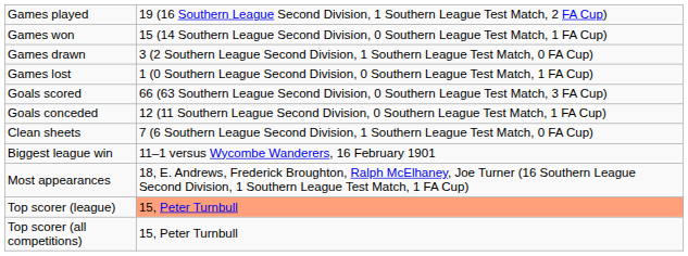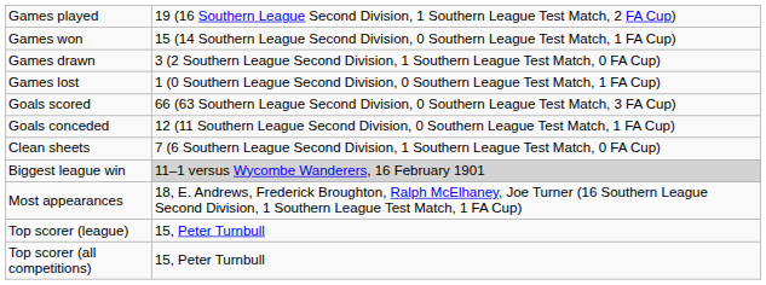Biggest league win | column 2: no background -> lightgrey background
Top scorer (league) | column 2: lightsalmon background -> no background
